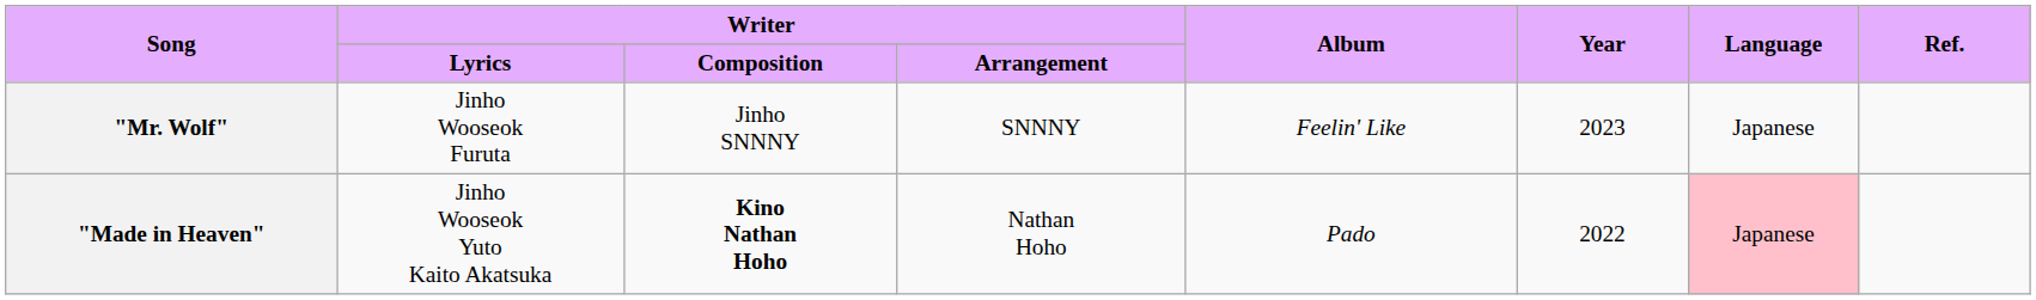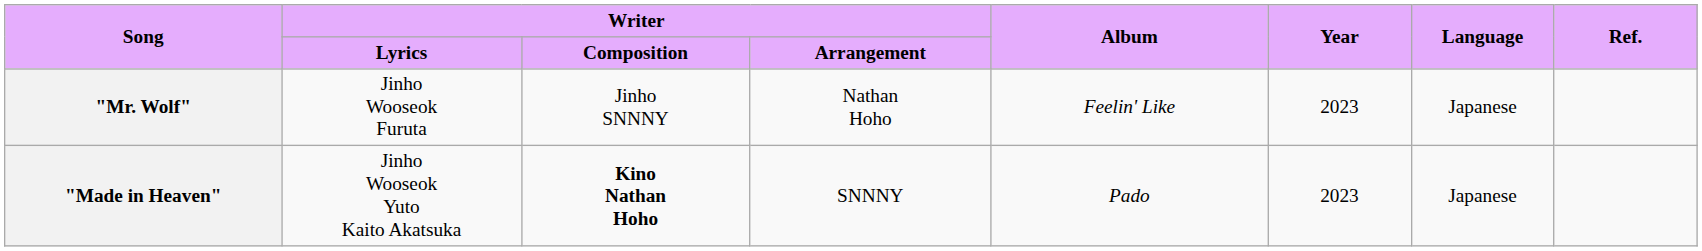"Mr. Wolf" | Writer / Arrangement: SNNNY -> Nathan Hoho
"Made in Heaven" | Writer / Arrangement: Nathan Hoho -> SNNNY
"Made in Heaven" | Year: 2022 -> 2023
"Made in Heaven" | Language: pink background -> no background
